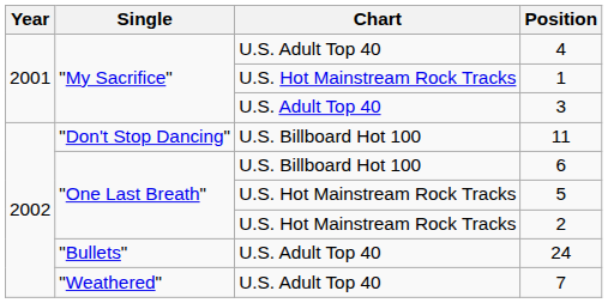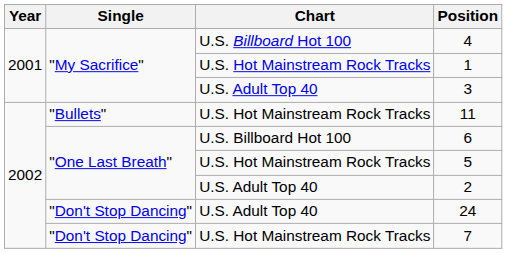4 | Chart: U.S. Adult Top 40 -> U.S. Billboard Hot 100
11 | Single: "Don't Stop Dancing" -> "Bullets"
11 | Chart: U.S. Billboard Hot 100 -> U.S. Hot Mainstream Rock Tracks
2 | Chart: U.S. Hot Mainstream Rock Tracks -> U.S. Adult Top 40
24 | Single: "Bullets" -> "Don't Stop Dancing"
7 | Single: "Weathered" -> "Don't Stop Dancing"
7 | Chart: U.S. Adult Top 40 -> U.S. Hot Mainstream Rock Tracks
